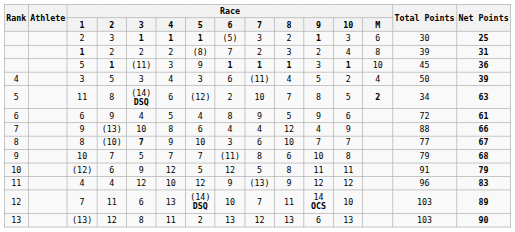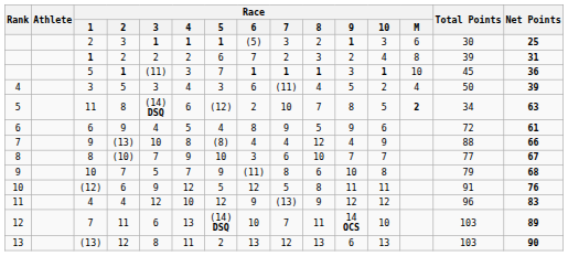row 4 | Race / 5: (8) -> 6
row 5 | Race / 5: 9 -> 7
row 9 | Race / 5: 6 -> (8)
row 10 | Race / 3: bold -> normal
row 11 | Race / 5: 7 -> 9
row 12 | Net Points: 79 -> 76
